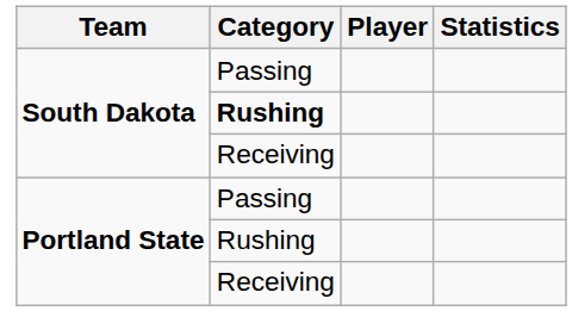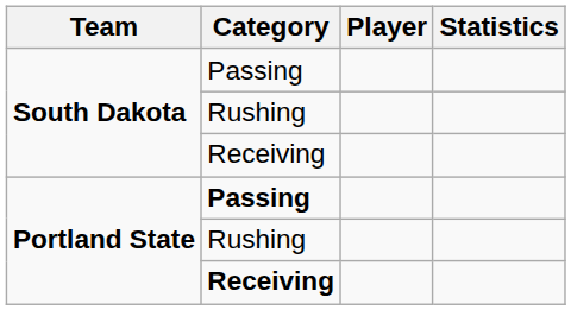South Dakota / Rushing | Category: bold -> normal
Portland State / Passing | Category: normal -> bold
Portland State / Receiving | Category: normal -> bold
